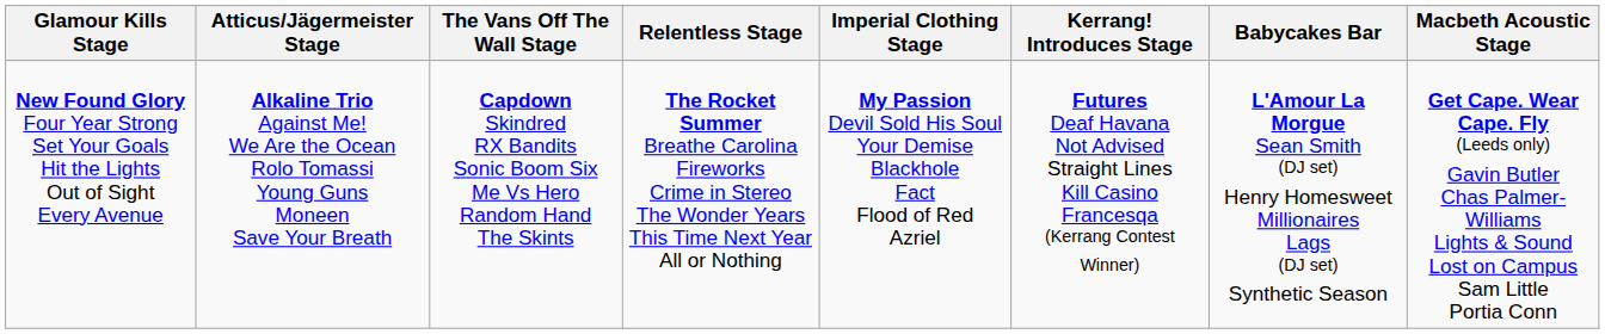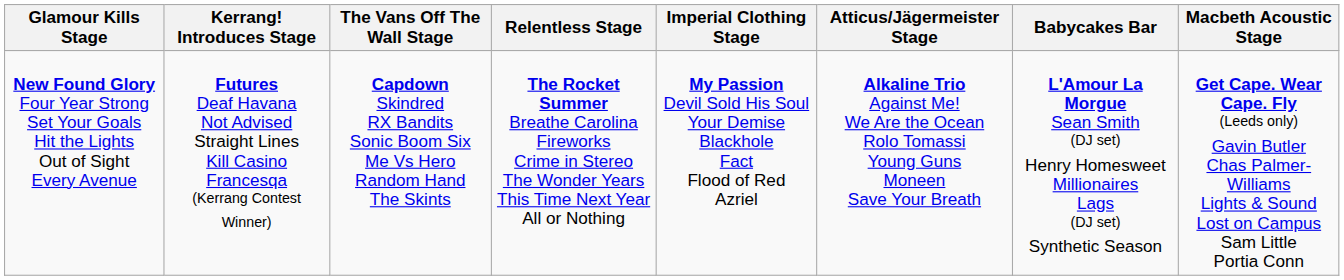columns swapped: Atticus/Jägermeister Stage <-> Kerrang! Introduces Stage
